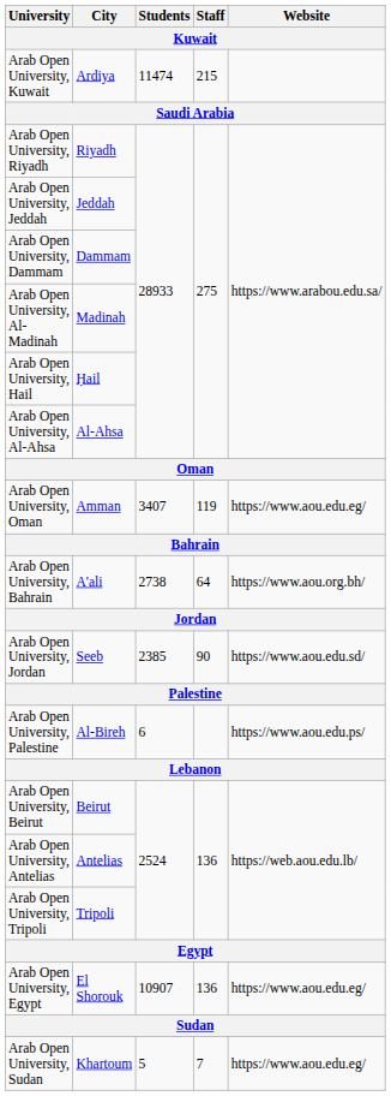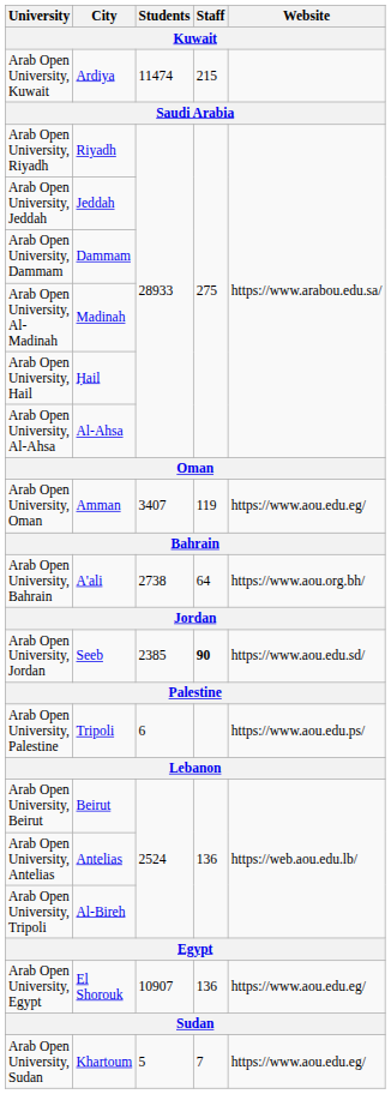Arab Open University, Jordan | Staff: normal -> bold
Arab Open University, Palestine | City: Al-Bireh -> Tripoli
Arab Open University, Tripoli | City: Tripoli -> Al-Bireh
